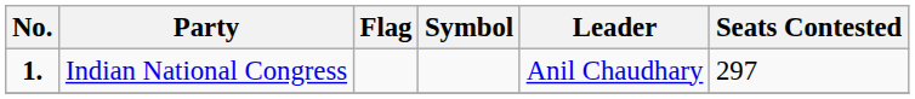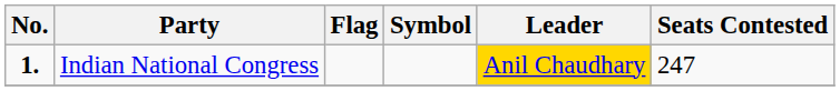Indian National Congress | Leader: no background -> gold background
Indian National Congress | Seats Contested: 297 -> 247
